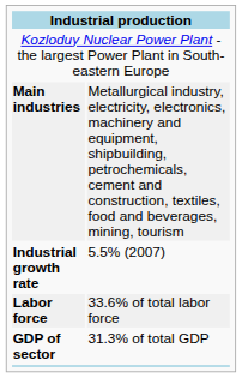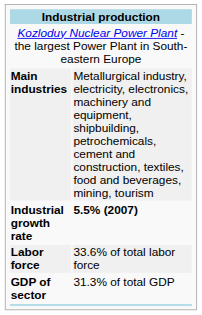Industrial growth rate | column 2: normal -> bold
